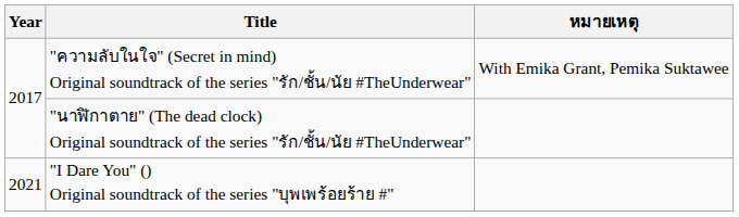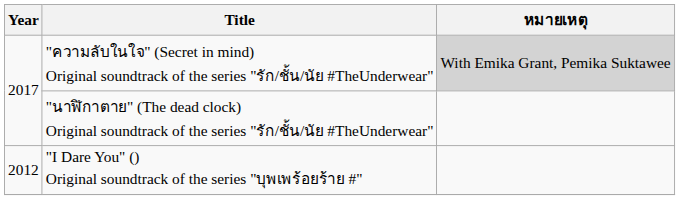row 2 | หมายเหตุ: no background -> lightgrey background
row 4 | Year: 2021 -> 2012
